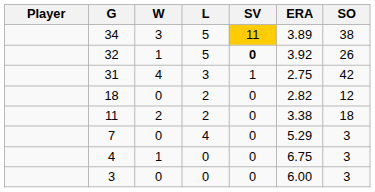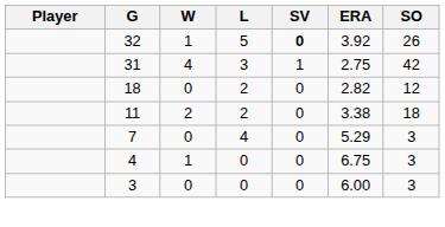- row: 34 | 3 | 5 | 11 | 3.89 | 38
